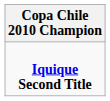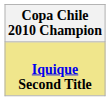row 2 | column 1: no background -> khaki background
